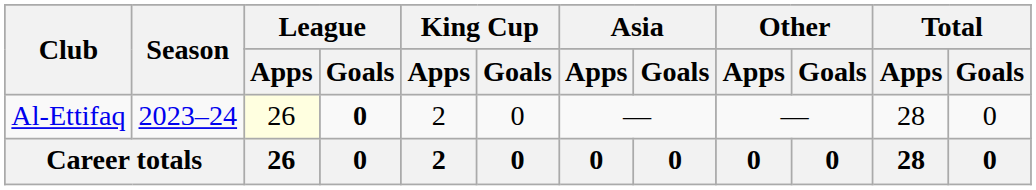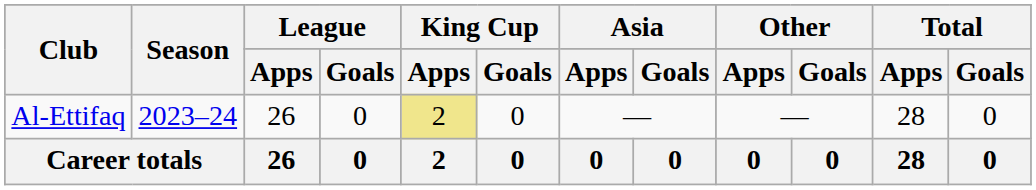Al-Ettifaq | League / Apps: lightyellow background -> no background
Al-Ettifaq | League / Goals: bold -> normal
Al-Ettifaq | King Cup / Apps: no background -> khaki background
